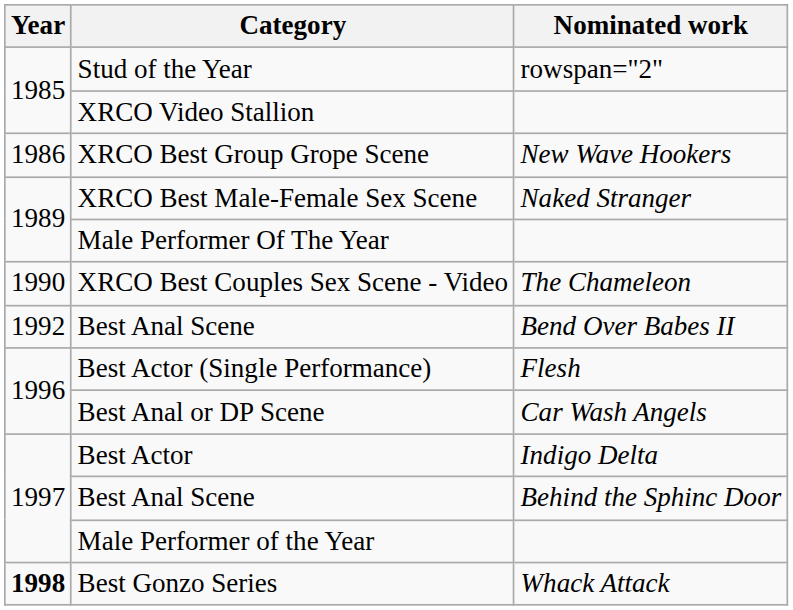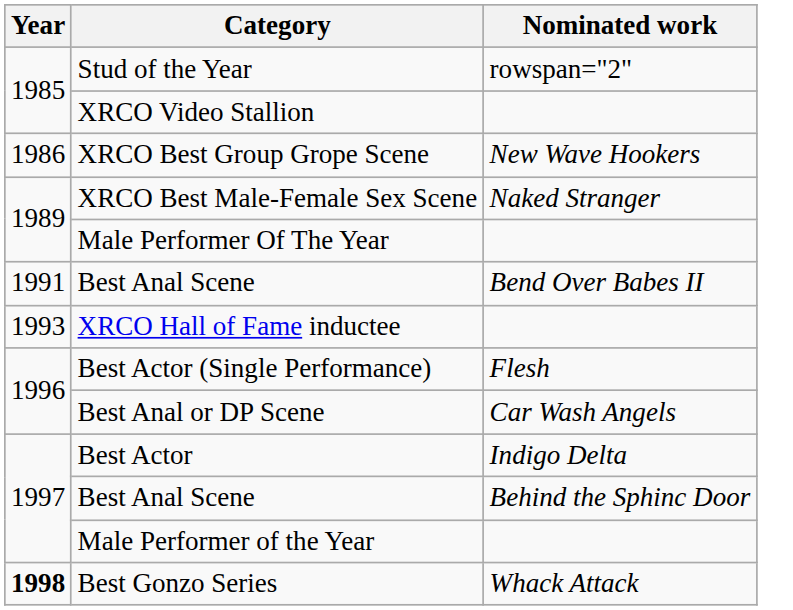- row: 1990 | XRCO Best Couples Sex Scene - Video | The Chameleon
Best Anal Scene / Bend Over Babes II | Year: 1992 -> 1991
+ row: 1993 | XRCO Hall of Fame inductee
